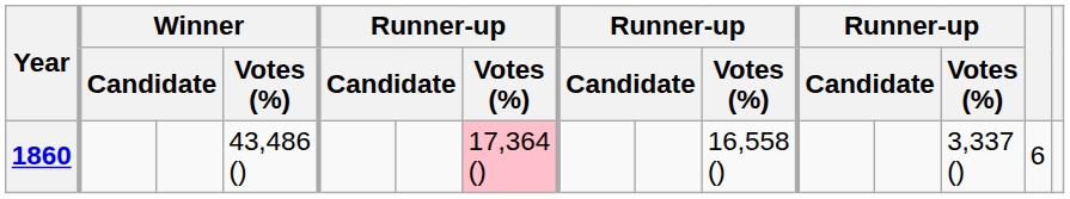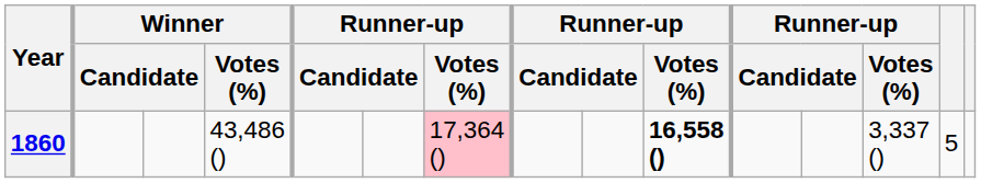1860 | column 10: normal -> bold
1860 | column 14: 6 -> 5
